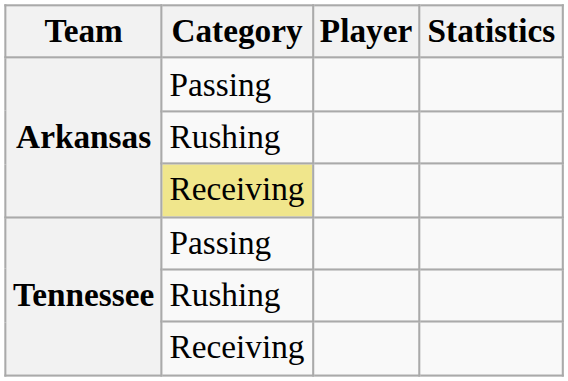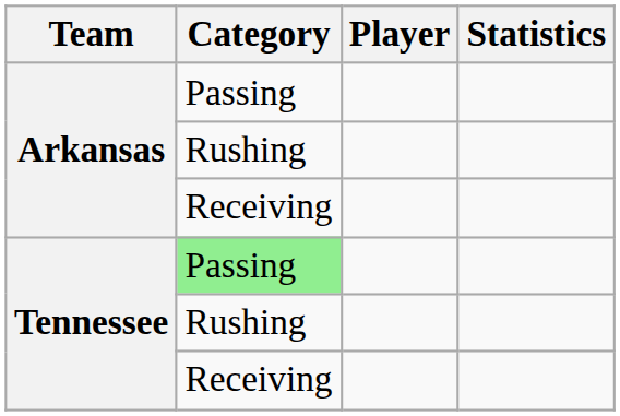Arkansas / Receiving | Category: khaki background -> no background
Tennessee / Passing | Category: no background -> lightgreen background
